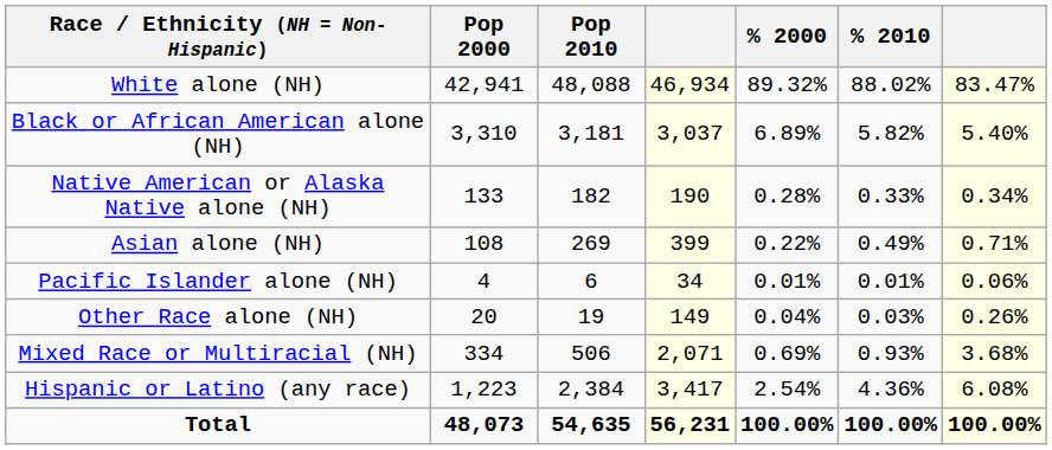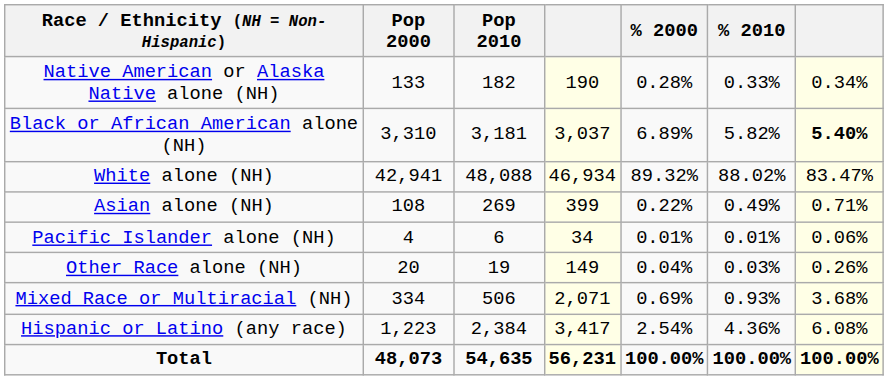rows swapped: White alone (NH) <-> Native American or Alaska Native alone (NH)
Black or African American alone (NH) | column 7: normal -> bold
